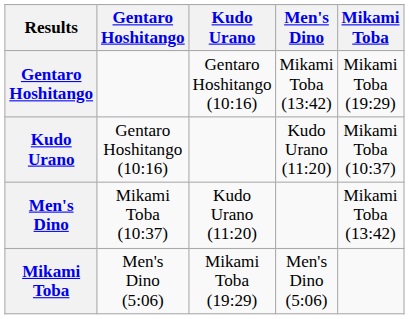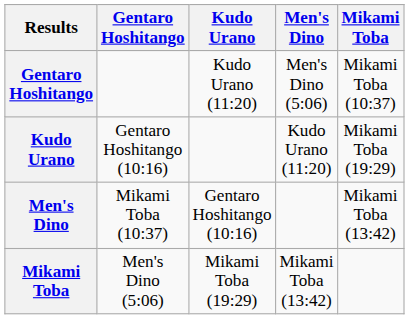row 2 | Kudo Urano: Gentaro Hoshitango (10:16) -> Kudo Urano (11:20)
row 2 | Men's Dino: Mikami Toba (13:42) -> Men's Dino (5:06)
row 2 | Mikami Toba: Mikami Toba (19:29) -> Mikami Toba (10:37)
row 3 | Mikami Toba: Mikami Toba (10:37) -> Mikami Toba (19:29)
row 4 | Kudo Urano: Kudo Urano (11:20) -> Gentaro Hoshitango (10:16)
row 5 | Men's Dino: Men's Dino (5:06) -> Mikami Toba (13:42)
